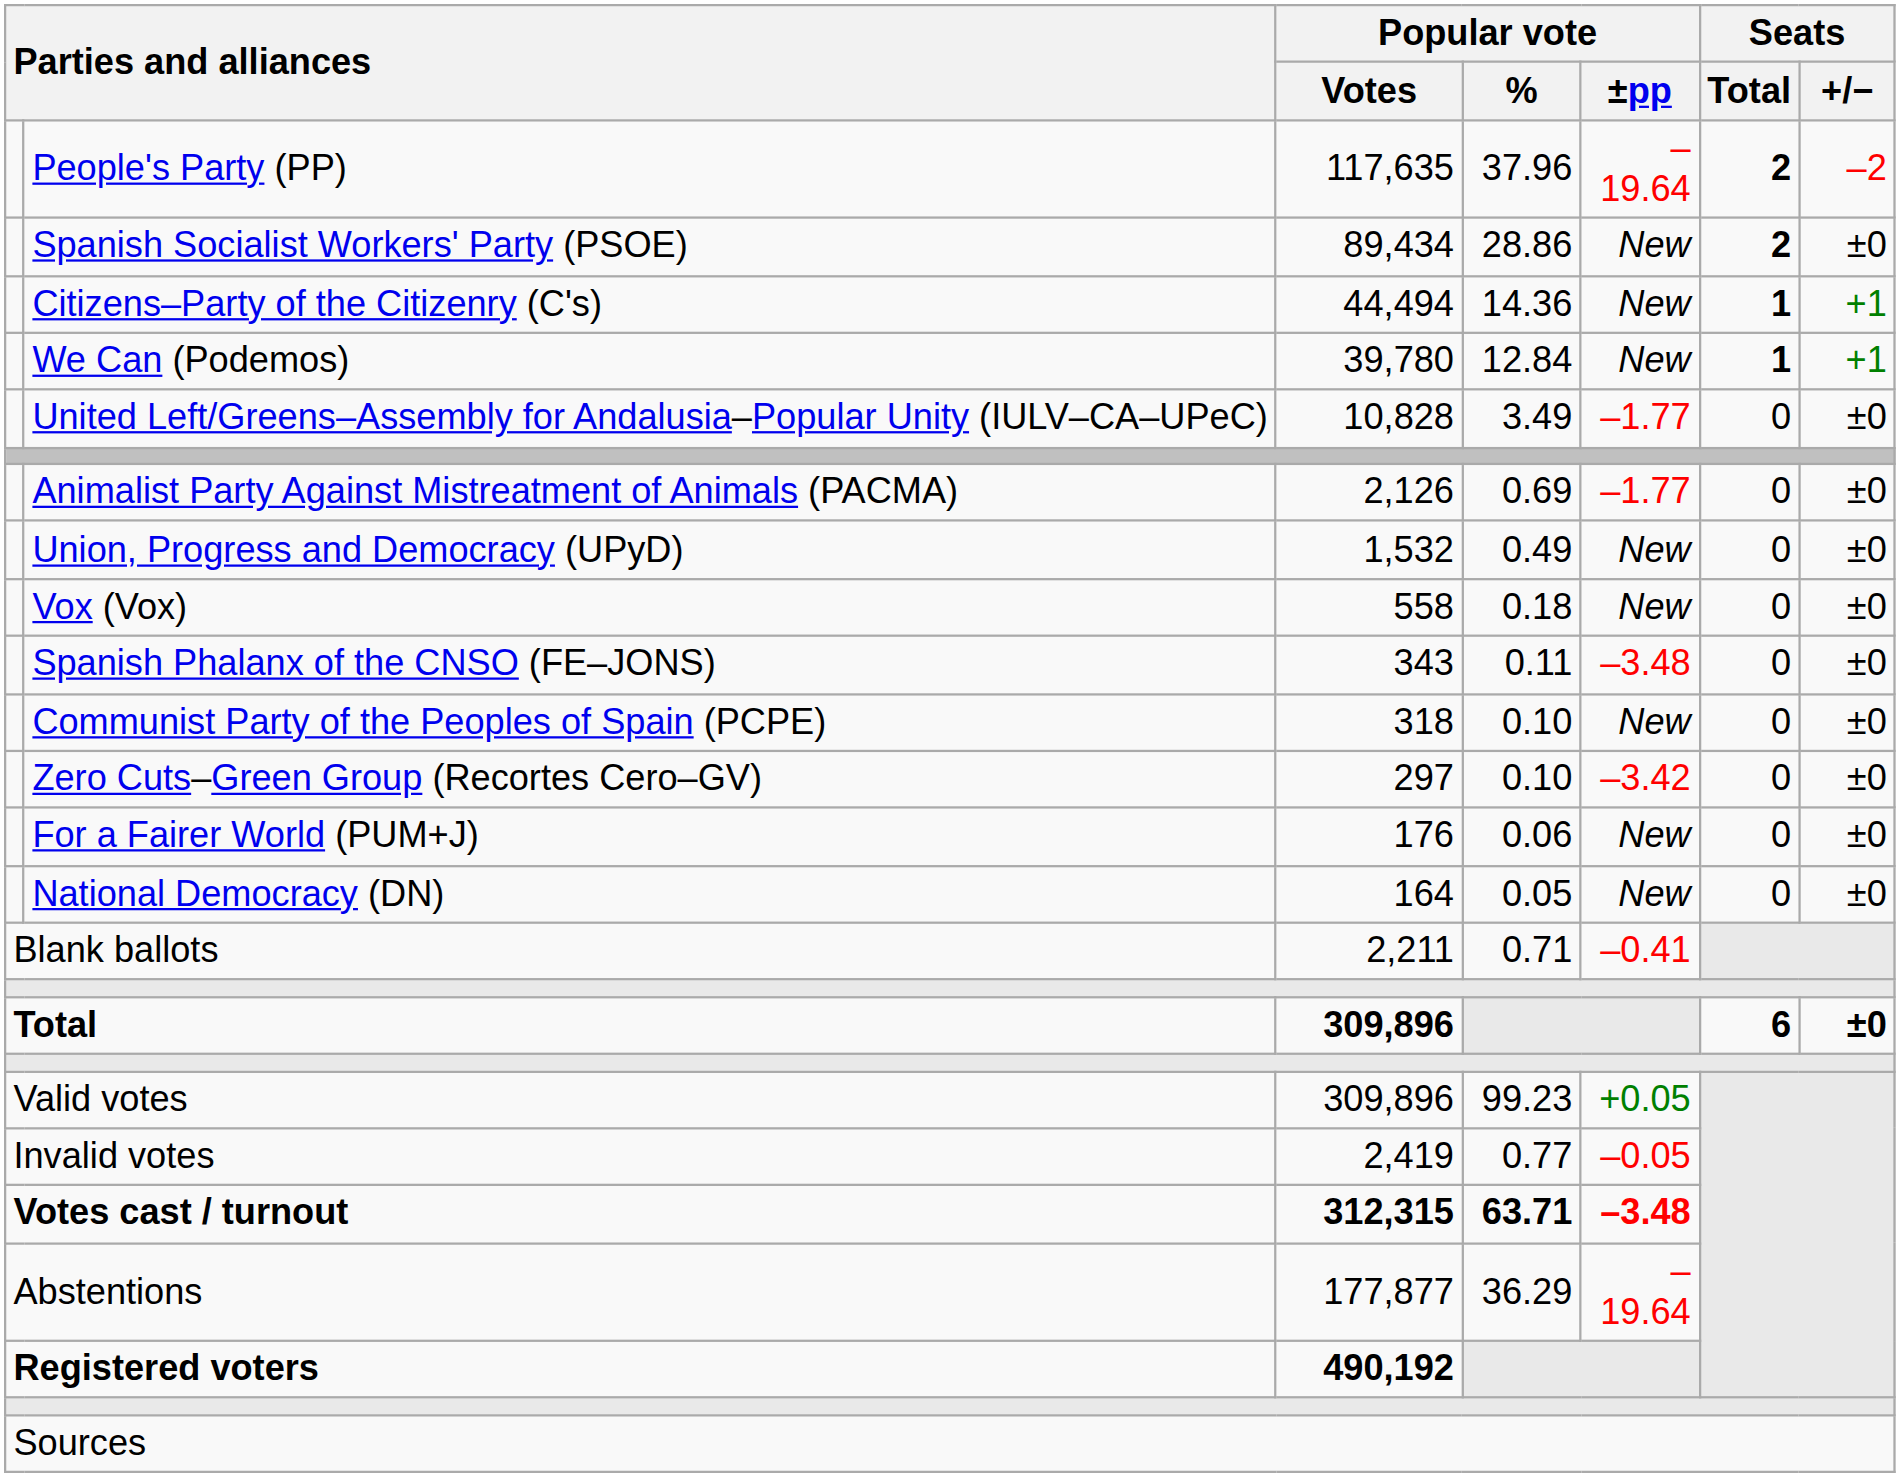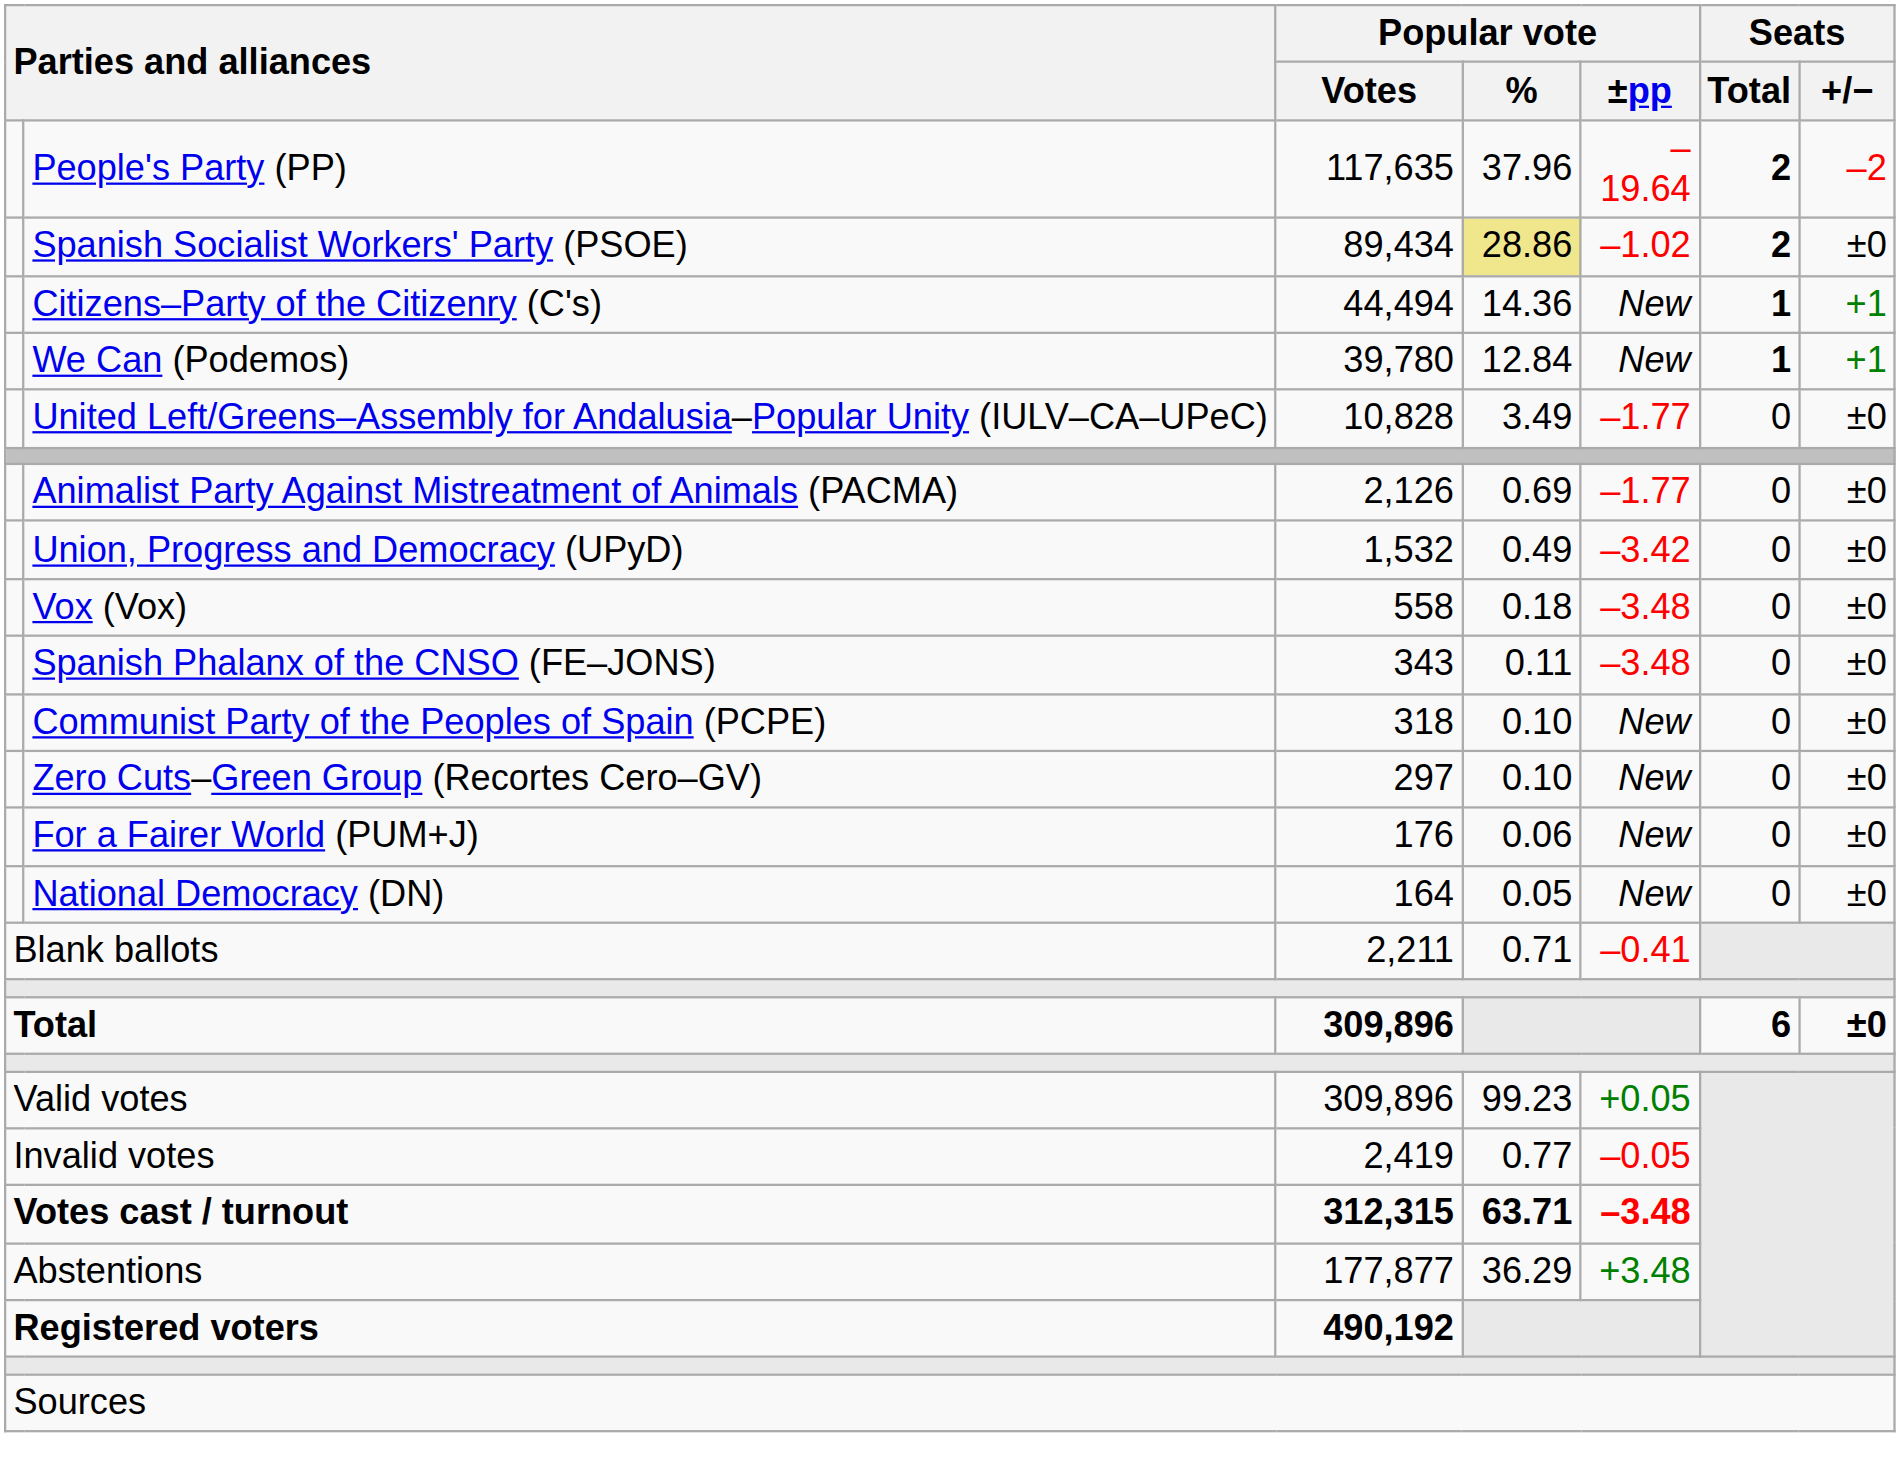Spanish Socialist Workers' Party (PSOE) | Popular vote / %: no background -> khaki background
Spanish Socialist Workers' Party (PSOE) | Popular vote / ±pp: New -> –1.02
Union, Progress and Democracy (UPyD) | Popular vote / ±pp: New -> –3.42
Vox (Vox) | Popular vote / ±pp: New -> –3.48
Zero Cuts–Green Group (Recortes Cero–GV) | Popular vote / ±pp: –3.42 -> New
Abstentions | Popular vote / ±pp: –19.64 -> +3.48
